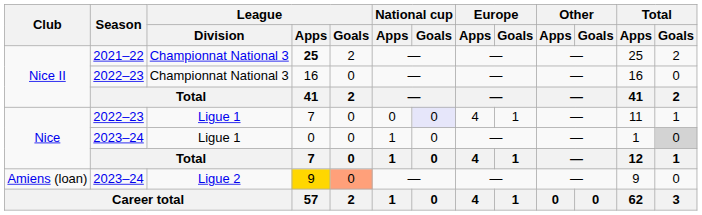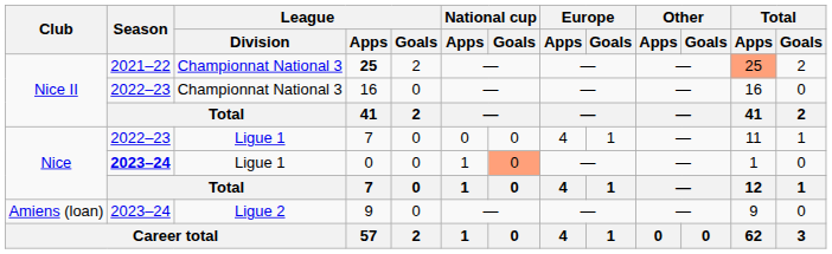row 3 | Total / Apps: no background -> lightsalmon background
row 6 | National cup / Goals: lavender background -> no background
row 7 | Season: normal -> bold
row 7 | National cup / Goals: no background -> lightsalmon background
row 7 | Total / Goals: lightgrey background -> no background
row 9 | League / Apps: gold background -> no background
row 9 | League / Goals: lightsalmon background -> no background
